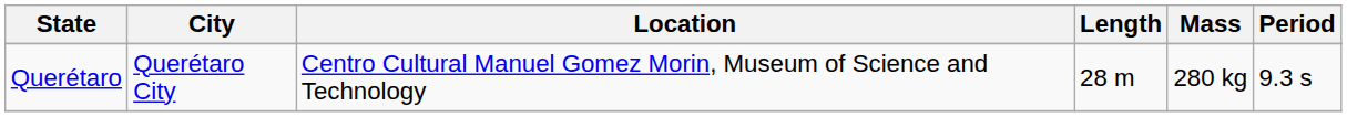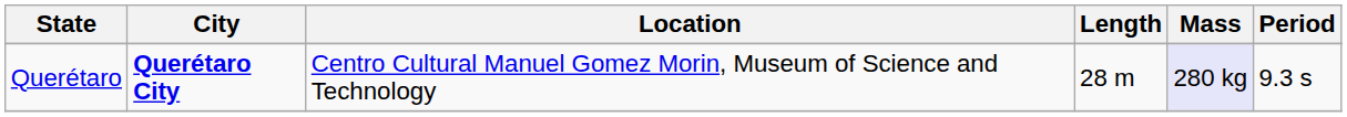Querétaro | City: normal -> bold
Querétaro | Mass: no background -> lavender background
